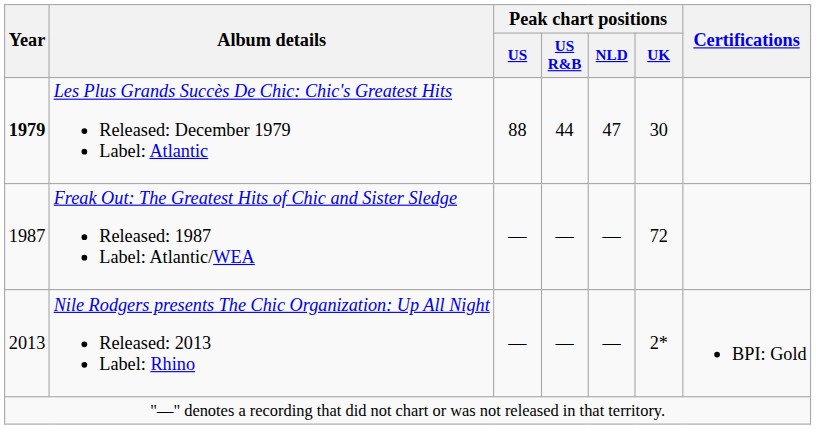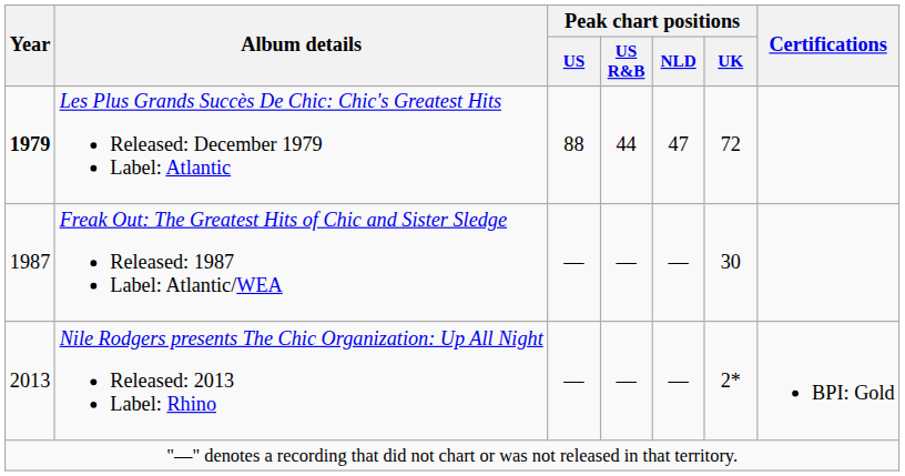row 3 | Peak chart positions / UK: 30 -> 72
row 4 | Peak chart positions / UK: 72 -> 30
